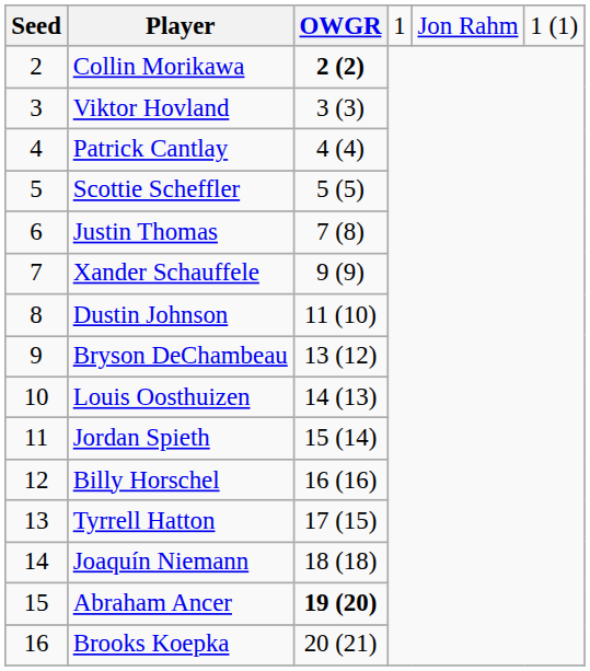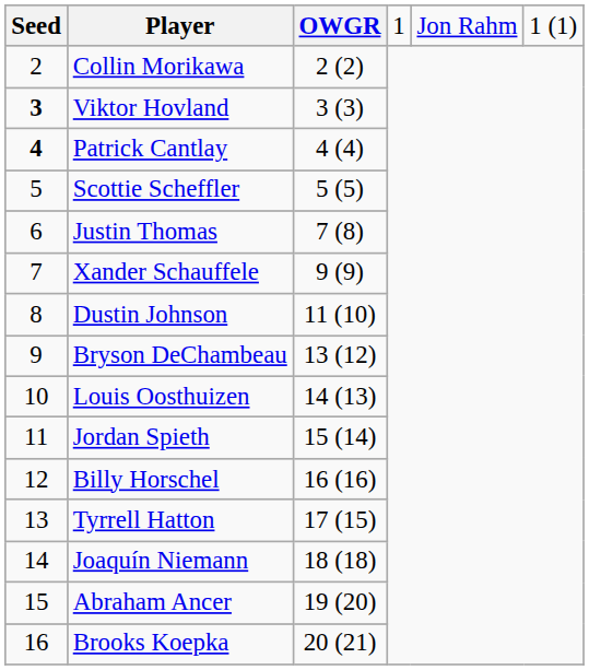Collin Morikawa | column 3: bold -> normal
Viktor Hovland | column 1: normal -> bold
Patrick Cantlay | column 1: normal -> bold
Abraham Ancer | column 3: bold -> normal
